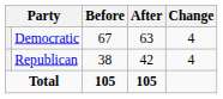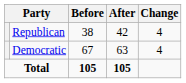rows swapped: Democratic <-> Republican
